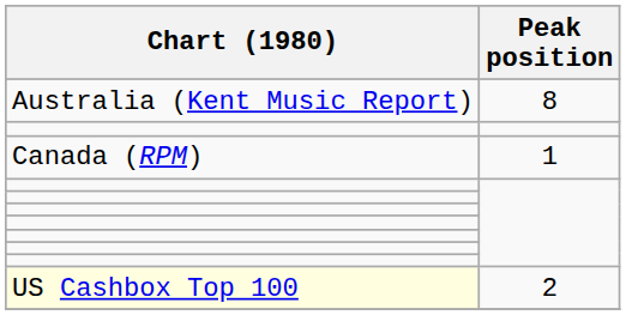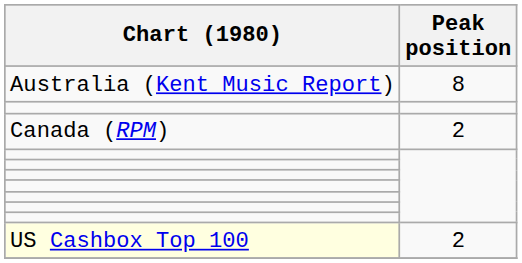row 4 | Peak position: 1 -> 2
